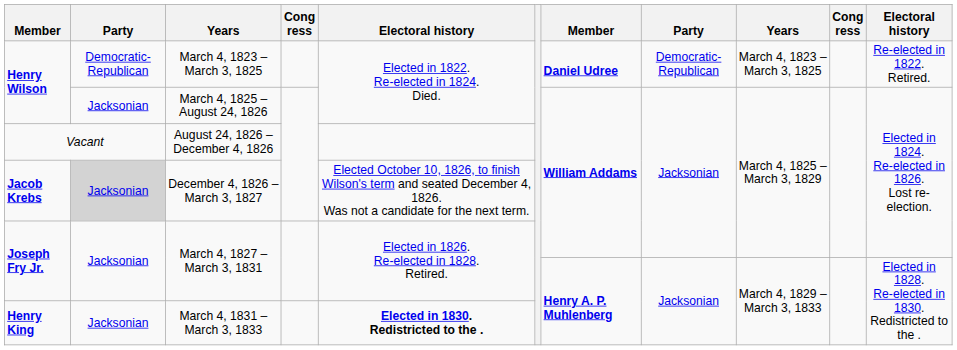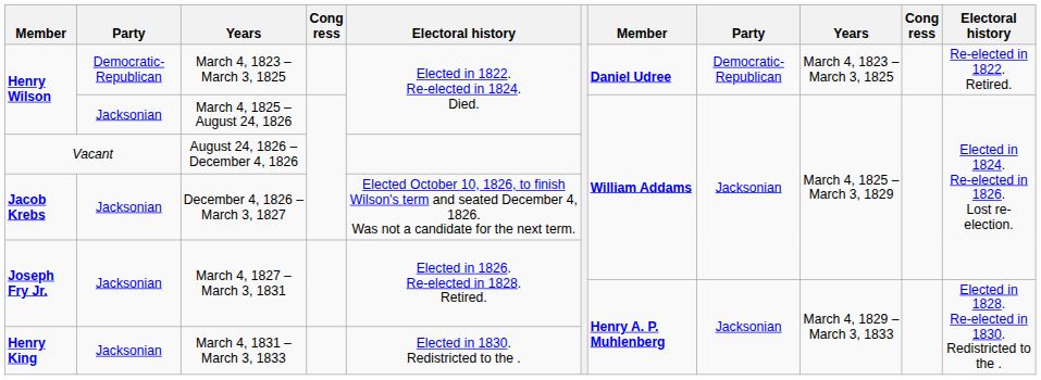December 4, 1826 – March 3, 1827 | column 2: lightgrey background -> no background
March 4, 1831 – March 3, 1833 | column 5: bold -> normal
